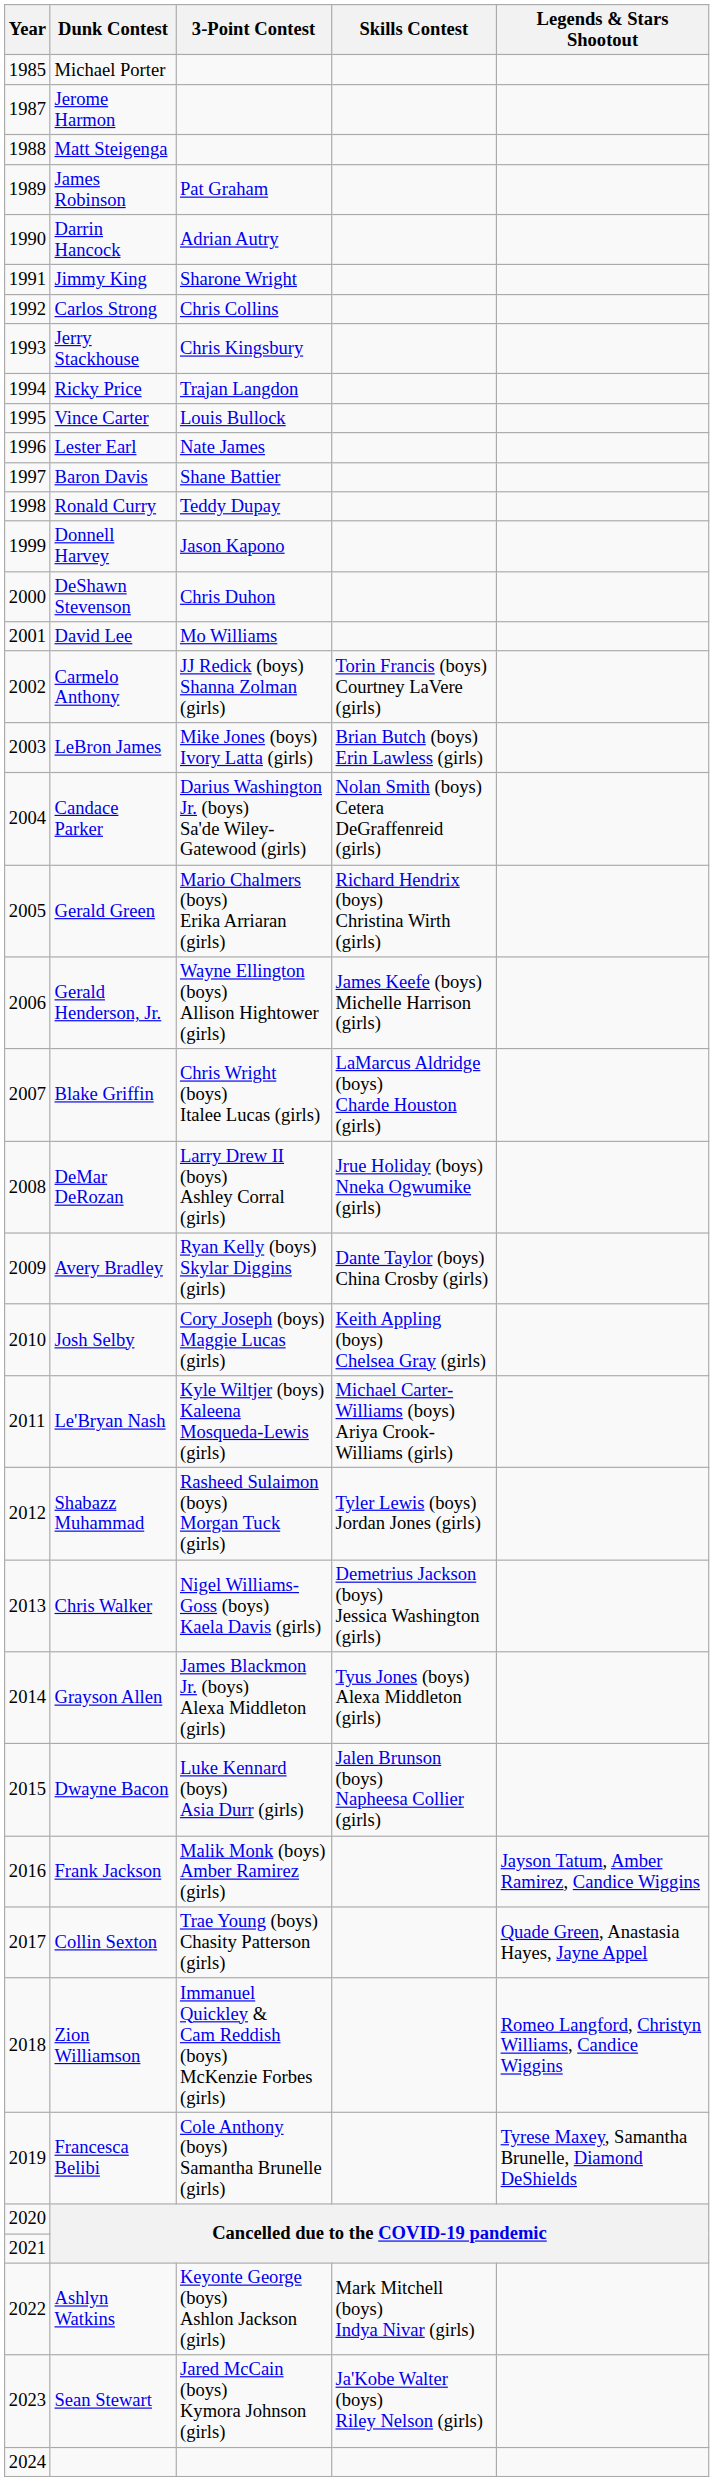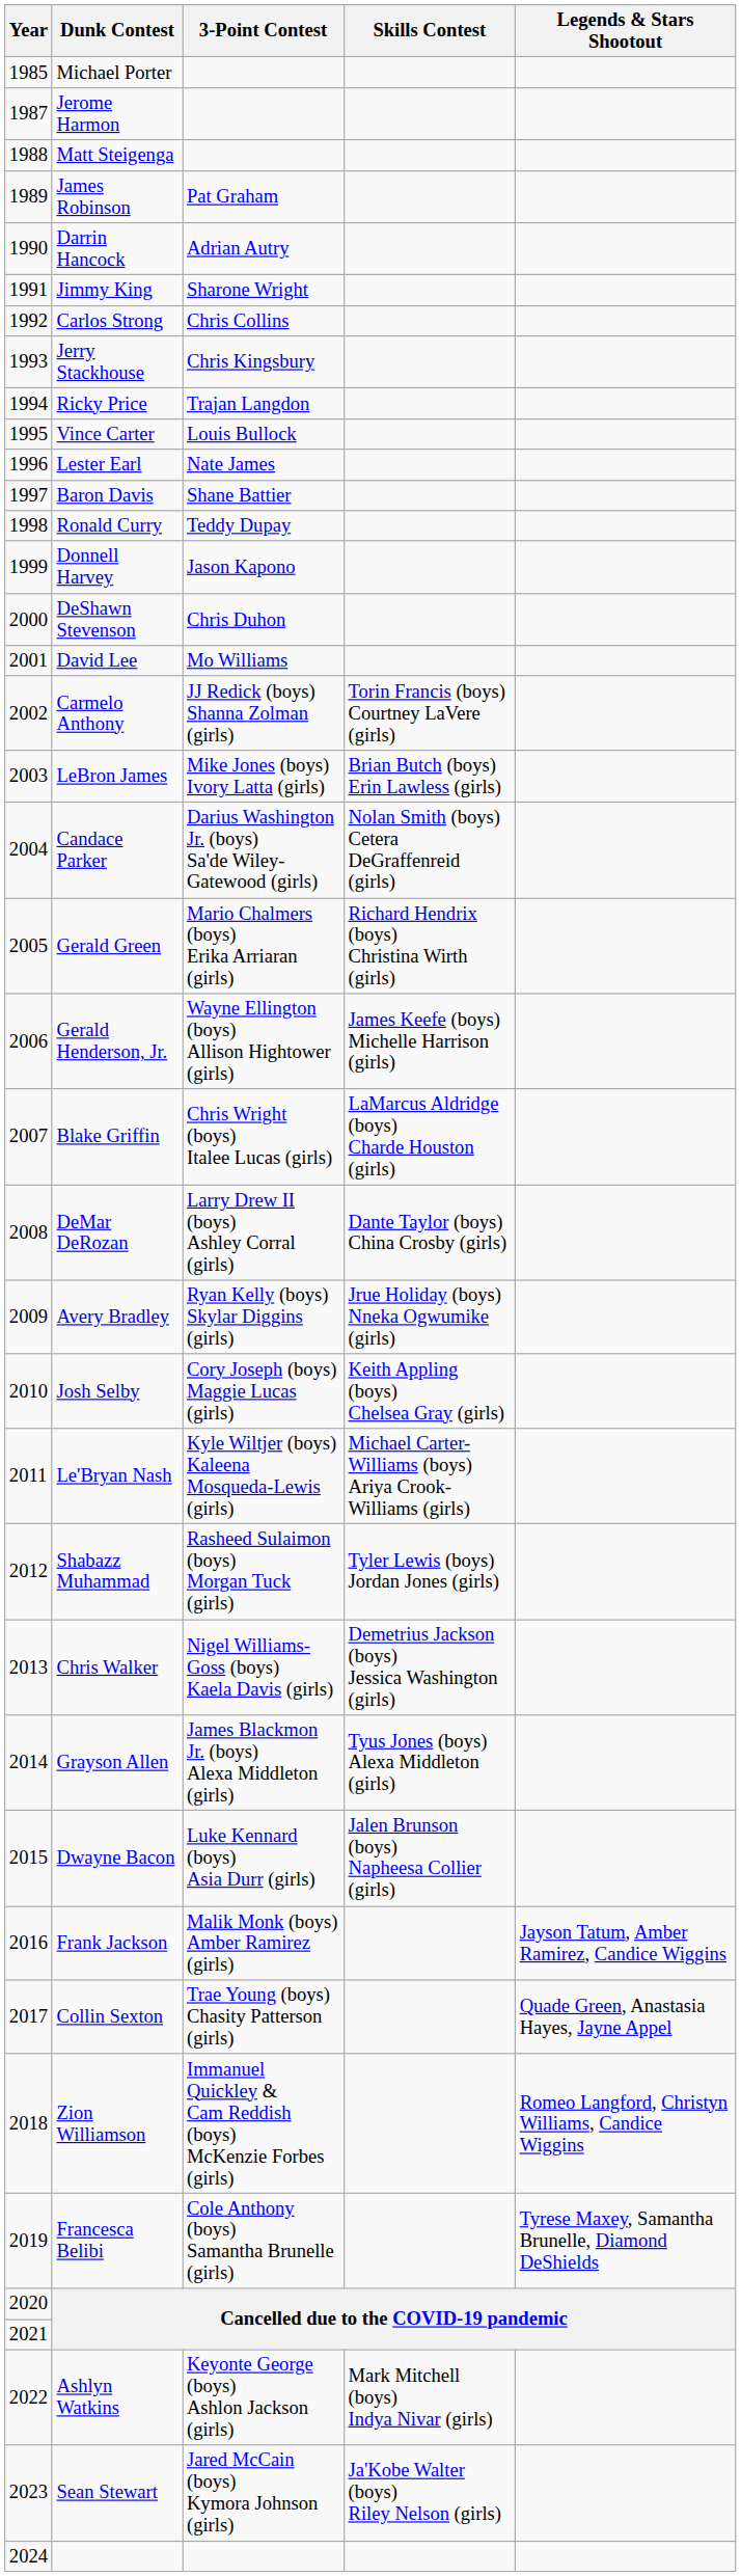DeMar DeRozan | Skills Contest: Jrue Holiday (boys) Nneka Ogwumike (girls) -> Dante Taylor (boys) China Crosby (girls)
Avery Bradley | Skills Contest: Dante Taylor (boys) China Crosby (girls) -> Jrue Holiday (boys) Nneka Ogwumike (girls)
